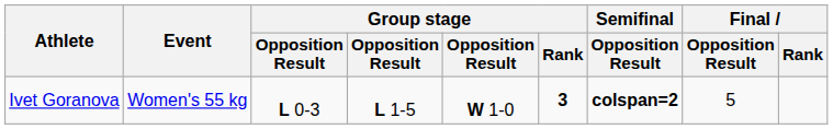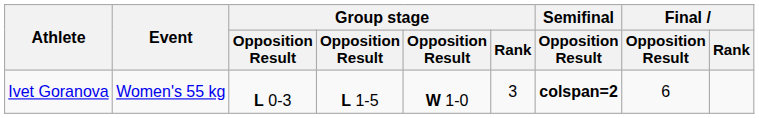Ivet Goranova | Group stage / Rank: bold -> normal
Ivet Goranova | Final / Opposition Result: 5 -> 6
